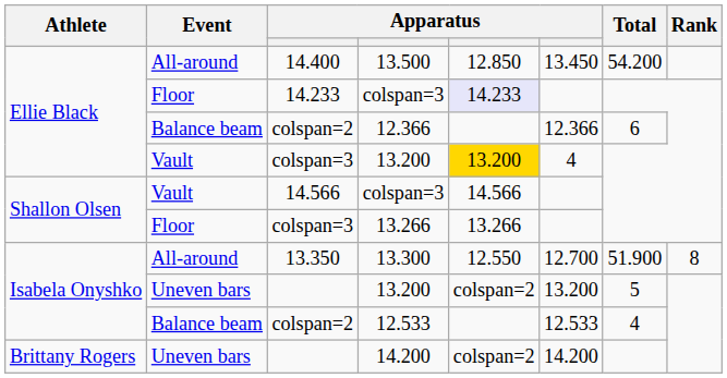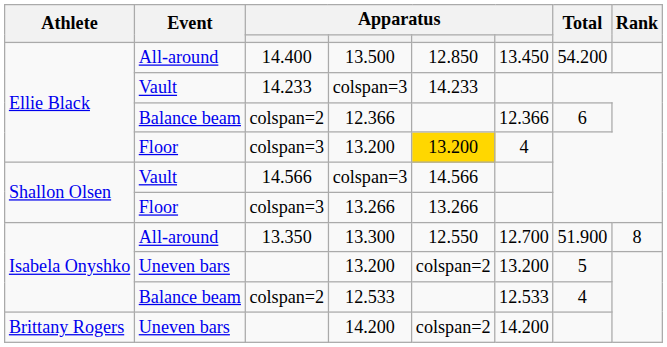14.233 / colspan=3 | Event: Floor -> Vault
14.233 / colspan=3 | column 5: lavender background -> no background
colspan=3 / 13.200 | Event: Vault -> Floor
